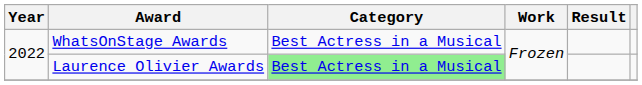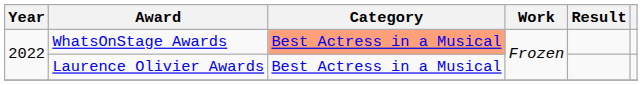WhatsOnStage Awards | Category: no background -> lightsalmon background
Laurence Olivier Awards | Category: lightgreen background -> no background
